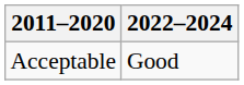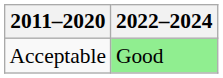Acceptable | 2022–2024: no background -> lightgreen background
